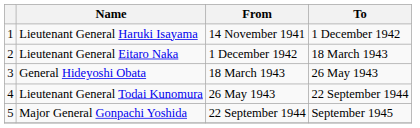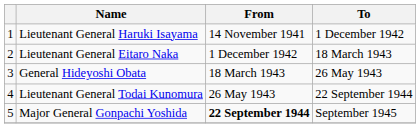Major General Gonpachi Yoshida | From: normal -> bold
